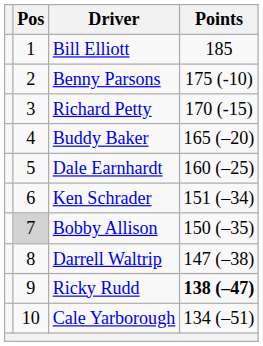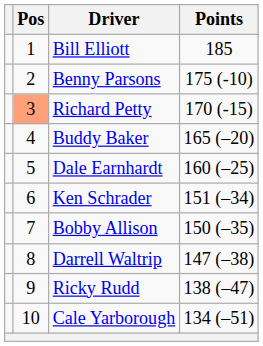Richard Petty | Pos: no background -> lightsalmon background
Bobby Allison | Pos: lightgrey background -> no background
Ricky Rudd | Points: bold -> normal
